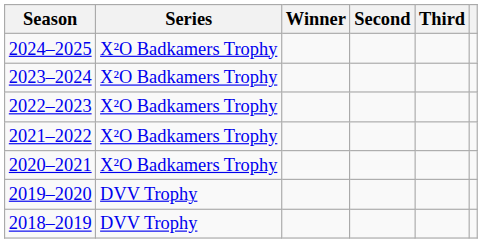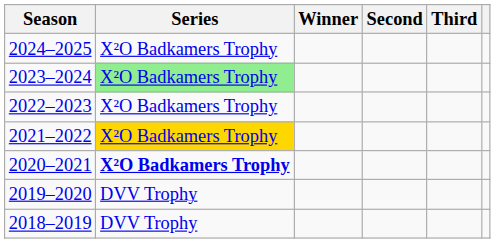2023–2024 | Series: no background -> lightgreen background
2021–2022 | Series: no background -> gold background
2020–2021 | Series: normal -> bold
